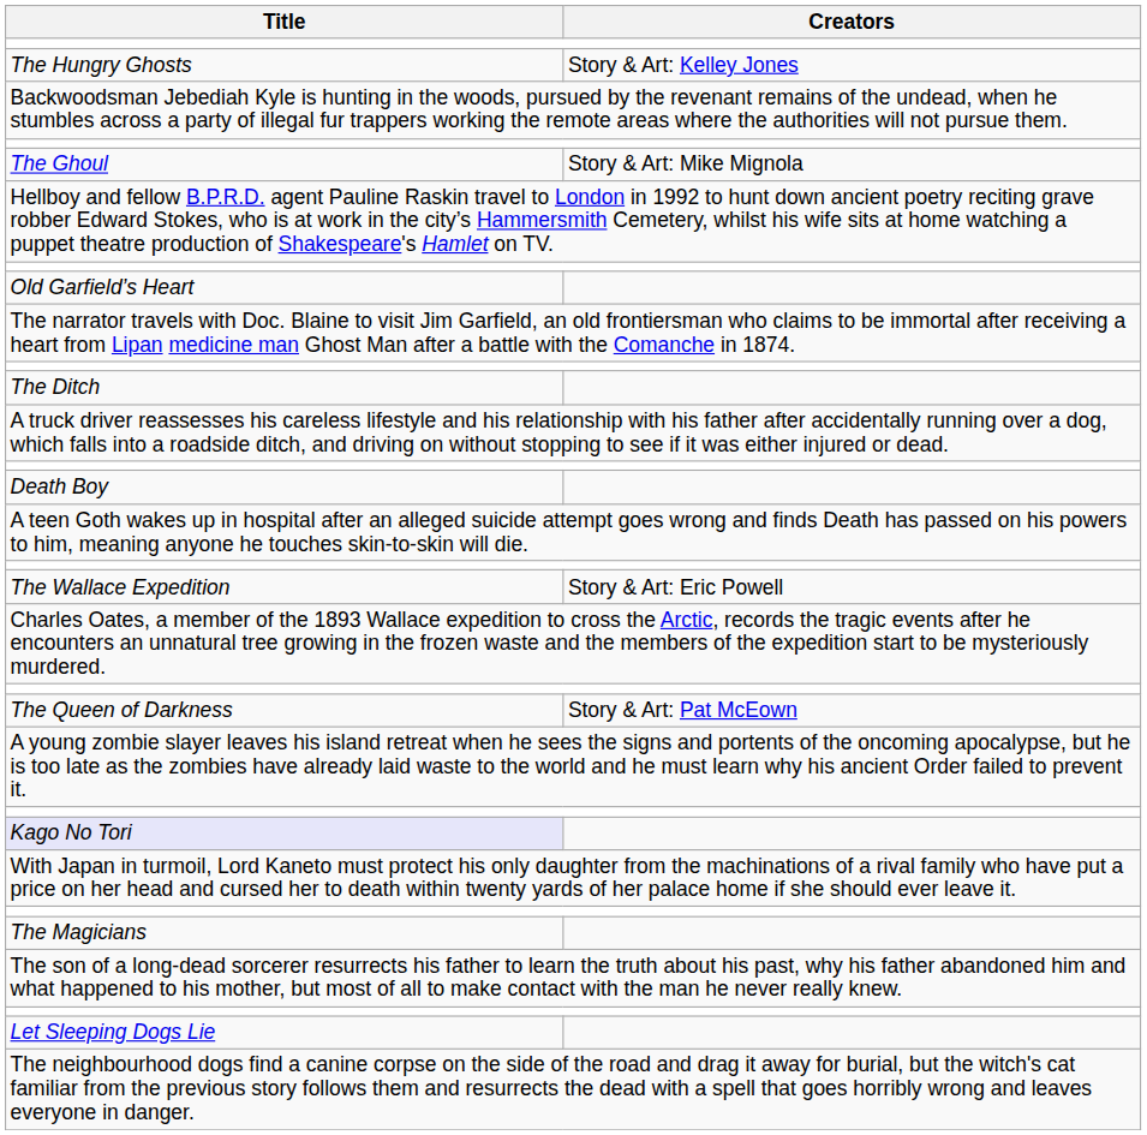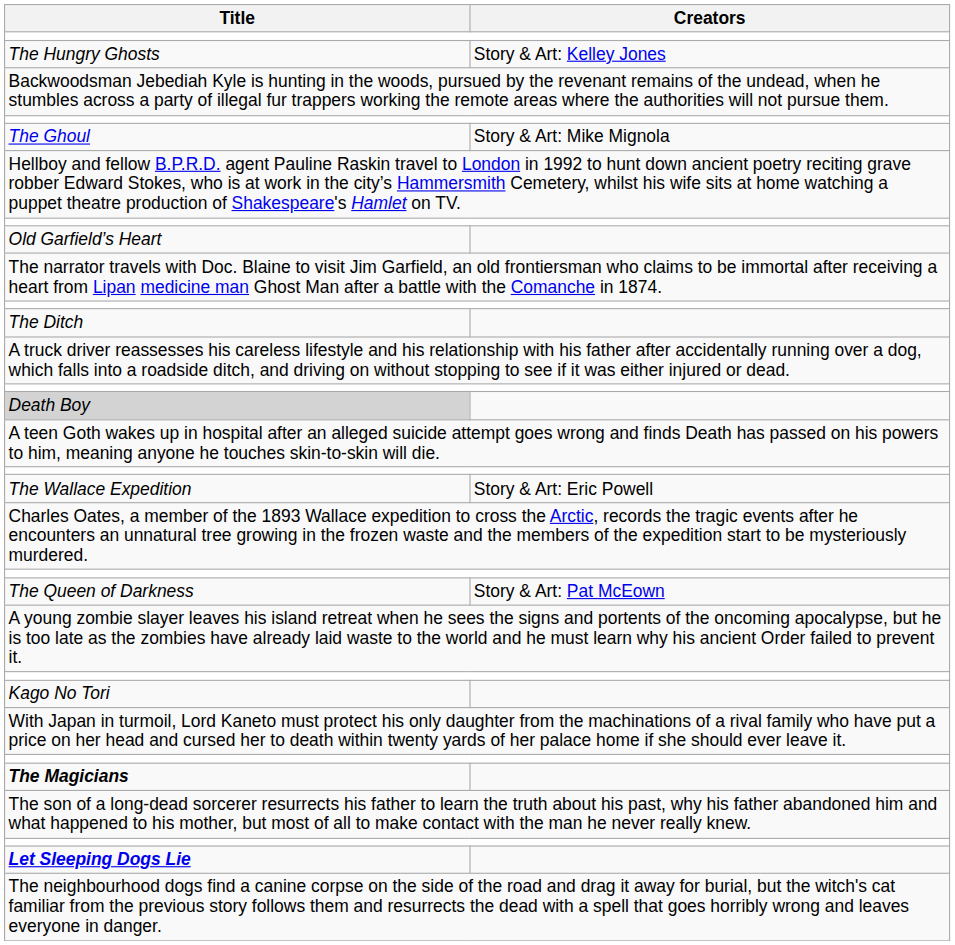Death Boy | Title: no background -> lightgrey background
Kago No Tori | Title: lavender background -> no background
The Magicians | Title: normal -> bold
Let Sleeping Dogs Lie | Title: normal -> bold
